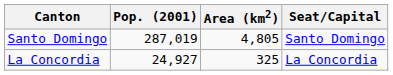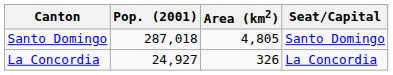row 2 | Pop. (2001): 287,019 -> 287,018
row 3 | Area (km2): 325 -> 326
